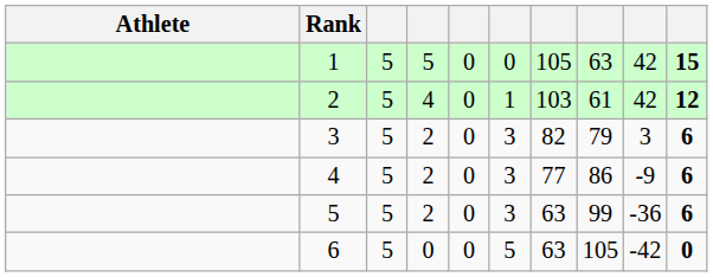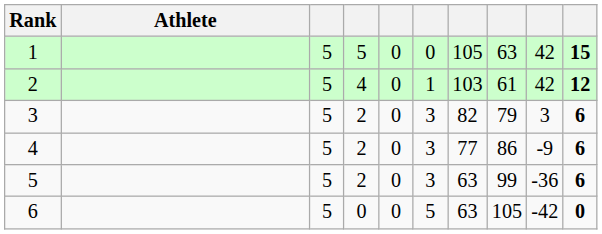columns swapped: Rank <-> Athlete
